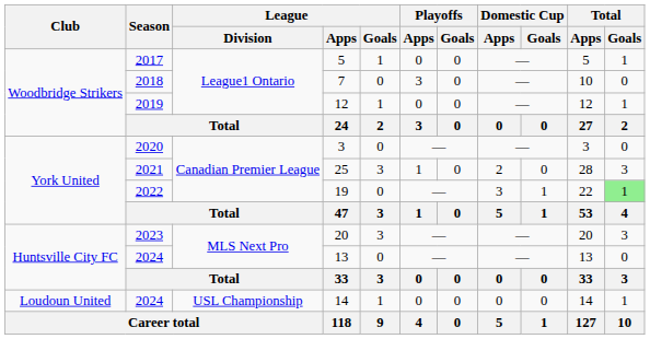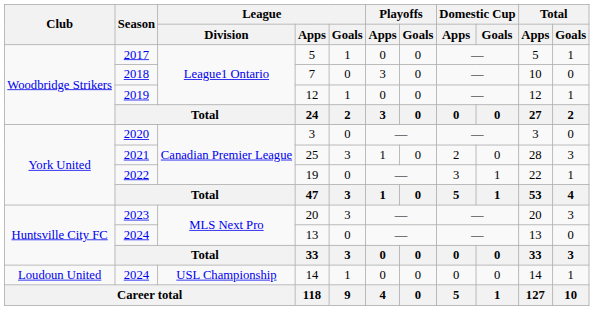19 | Total / Goals: lightgreen background -> no background
